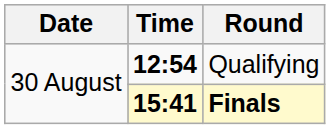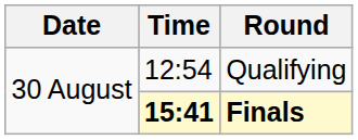Qualifying | Time: bold -> normal
